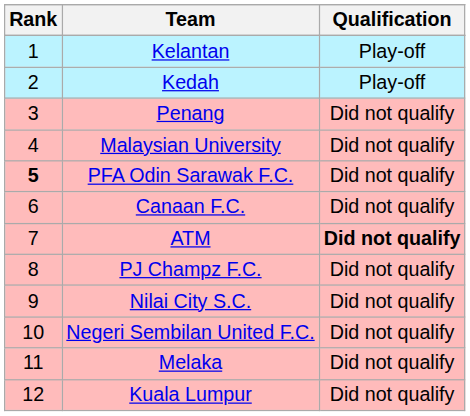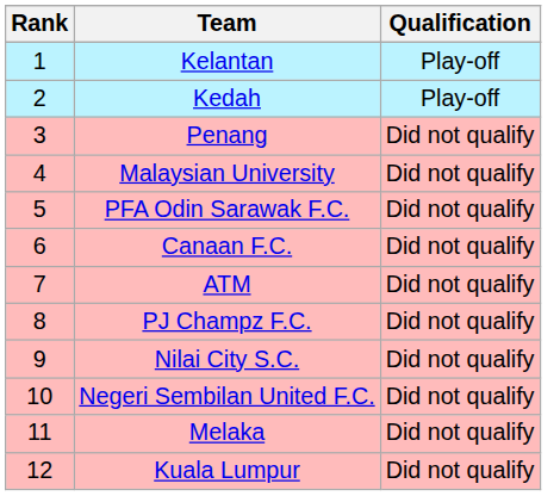PFA Odin Sarawak F.C. | Rank: bold -> normal
ATM | Qualification: bold -> normal
